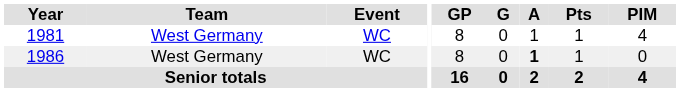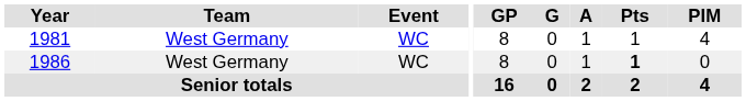1986 | A: bold -> normal
1986 | Pts: normal -> bold
